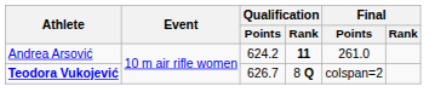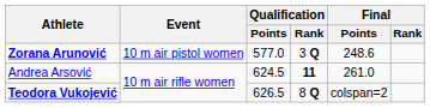+ row: Zorana Arunović | 10 m air pistol women | 577.0 | 3 Q | 248.6
Andrea Arsović | Qualification / Points: 624.2 -> 624.5
Teodora Vukojević | Qualification / Points: 626.7 -> 626.5
